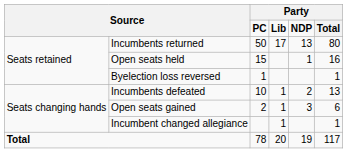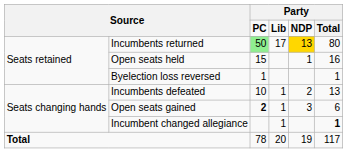Incumbents returned | column 3: no background -> lightgreen background
Incumbents returned | column 5: no background -> gold background
Open seats gained | column 3: normal -> bold
Incumbent changed allegiance | column 6: normal -> bold
